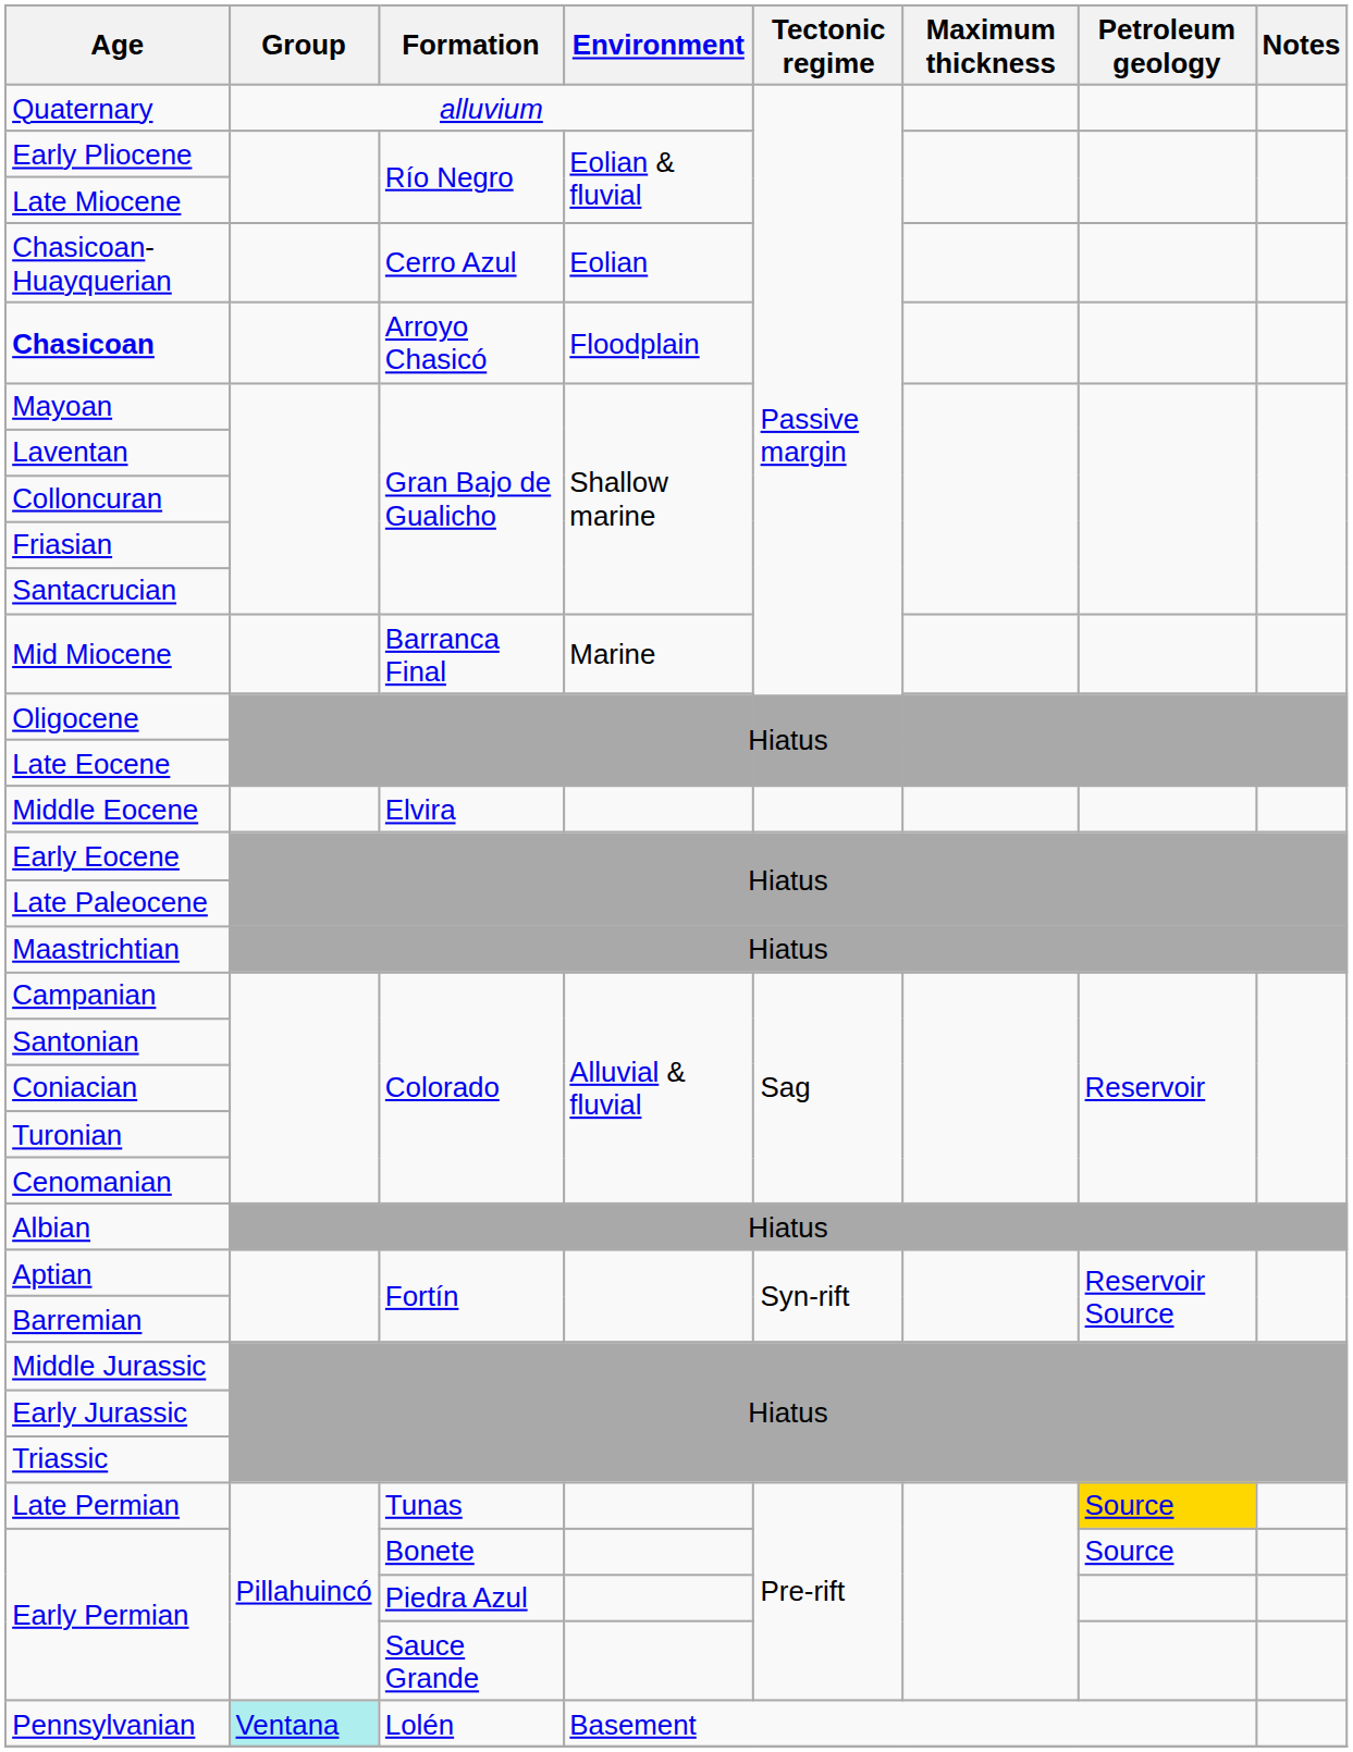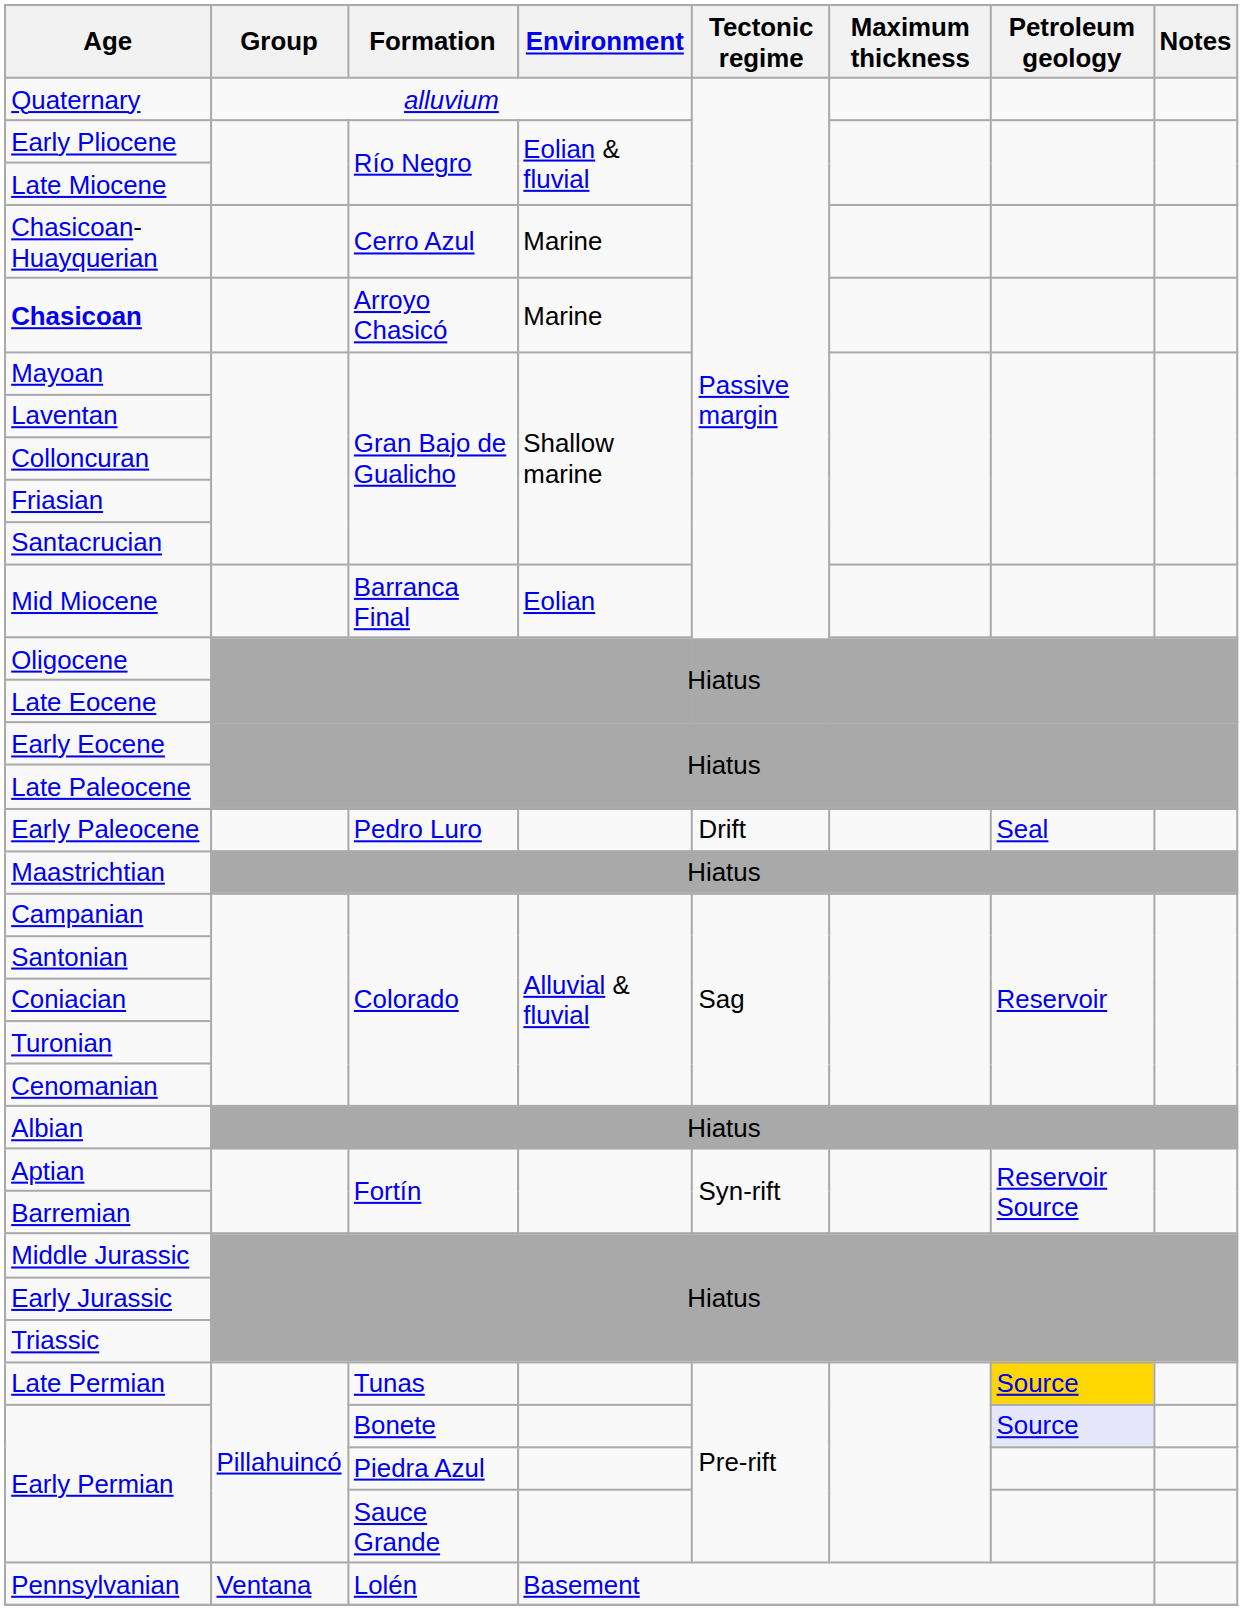Chasicoan-Huayquerian | Environment: Eolian -> Marine
Chasicoan | Environment: Floodplain -> Marine
Mid Miocene | Environment: Marine -> Eolian
- row: Middle Eocene | Elvira
+ row: Early Paleocene | Pedro Luro | Drift | Seal
Early Permian / Bonete | Petroleum geology: no background -> lavender background
Pennsylvanian | Group: paleturquoise background -> no background
